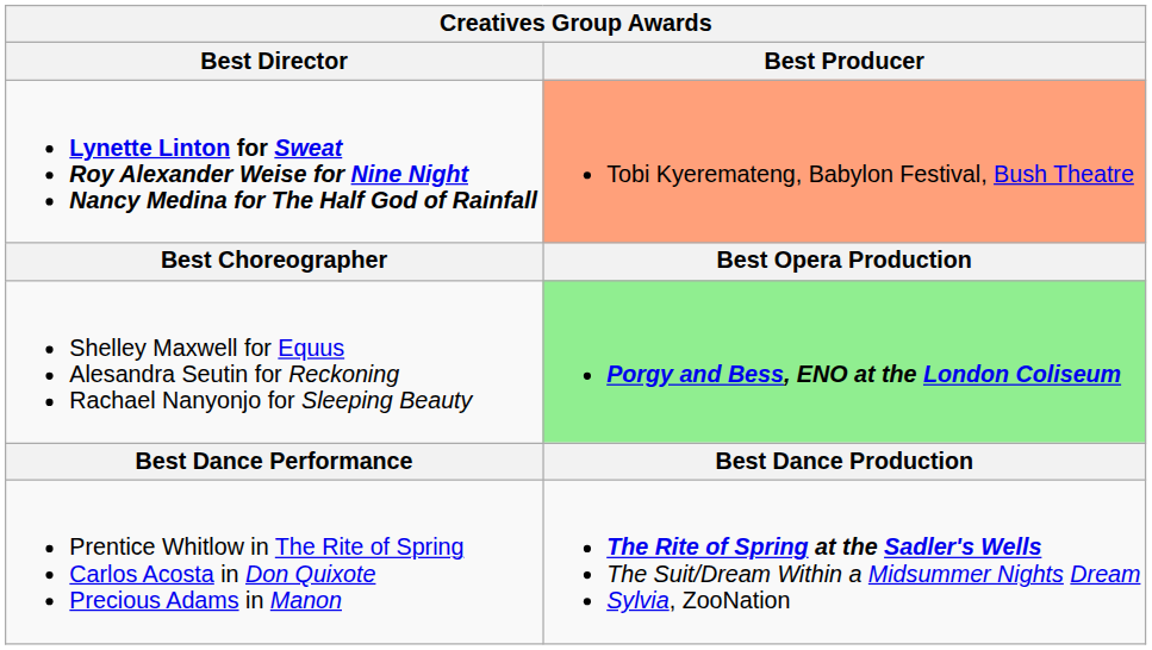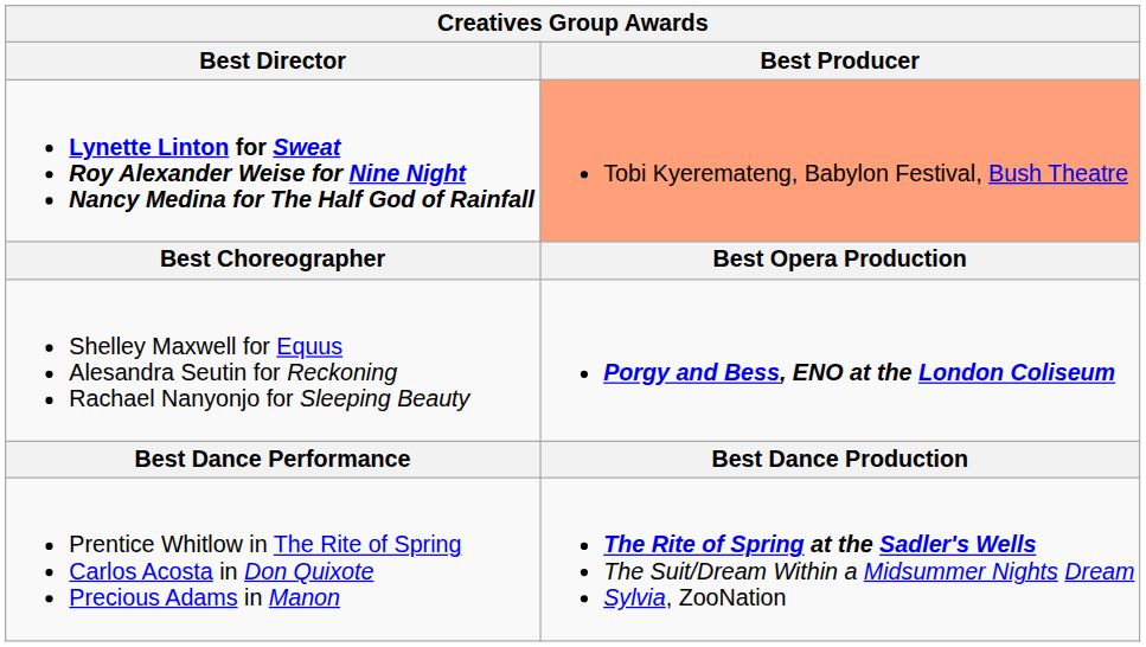row 5 | Best Producer: lightgreen background -> no background
